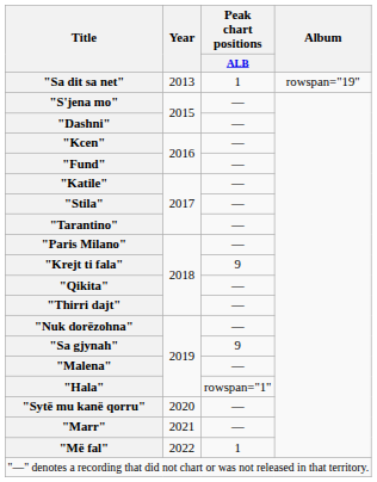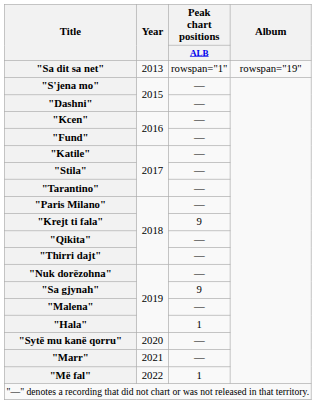"Sa dit sa net" | Peak chart positions / ALB: 1 -> rowspan="1"
"Hala" | Peak chart positions / ALB: rowspan="1" -> 1
